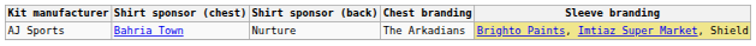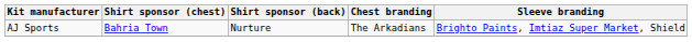AJ Sports | Sleeve branding: khaki background -> no background
